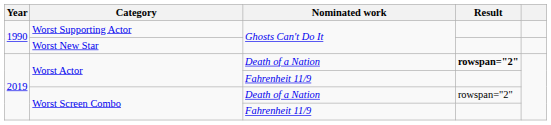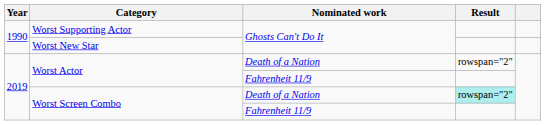Worst Actor / Death of a Nation | Result: bold -> normal
Worst Screen Combo / Death of a Nation | Result: no background -> paleturquoise background
